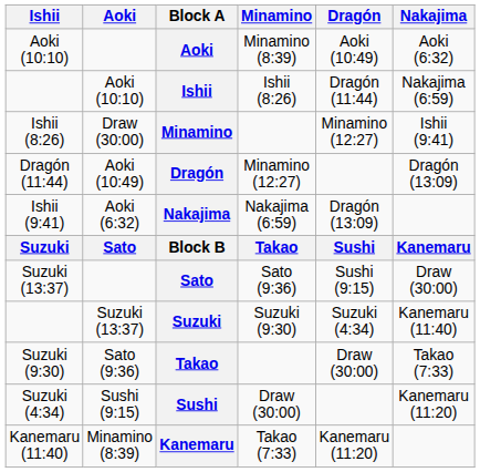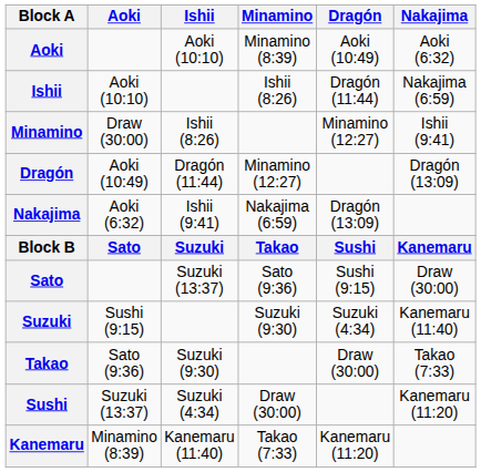columns swapped: Block A <-> Ishii
row 9 | Aoki: Suzuki (13:37) -> Sushi (9:15)
row 11 | Aoki: Sushi (9:15) -> Suzuki (13:37)
